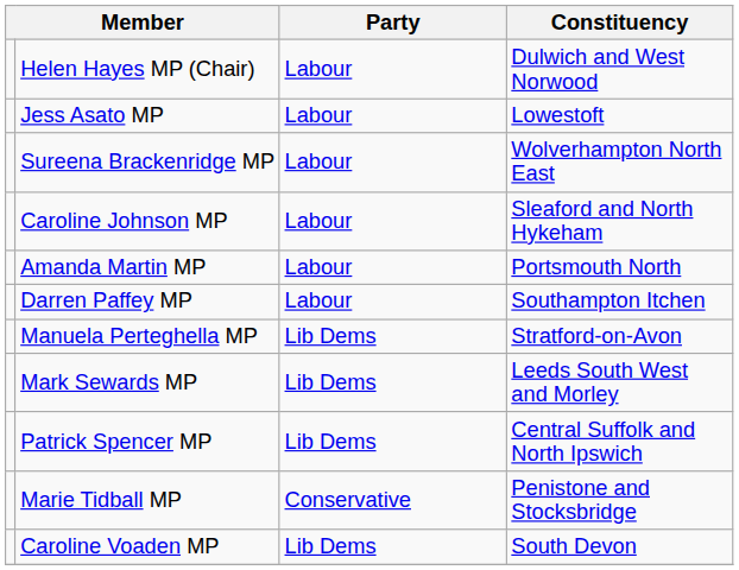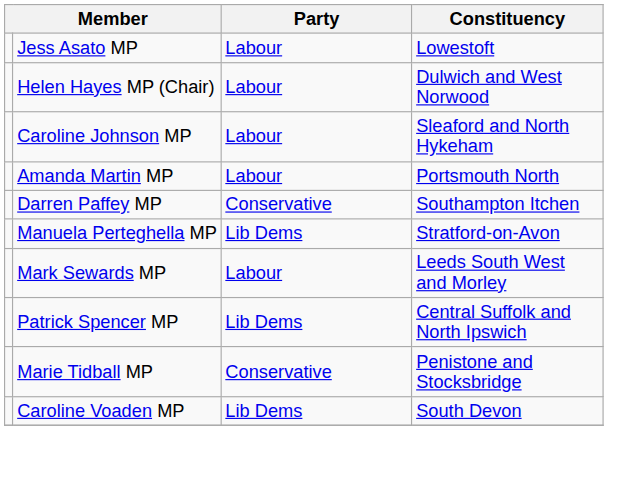rows swapped: Helen Hayes MP (Chair) <-> Jess Asato MP
- row: Sureena Brackenridge MP | Labour | Wolverhampton North East
Darren Paffey MP | Party: Labour -> Conservative
Mark Sewards MP | Party: Lib Dems -> Labour
